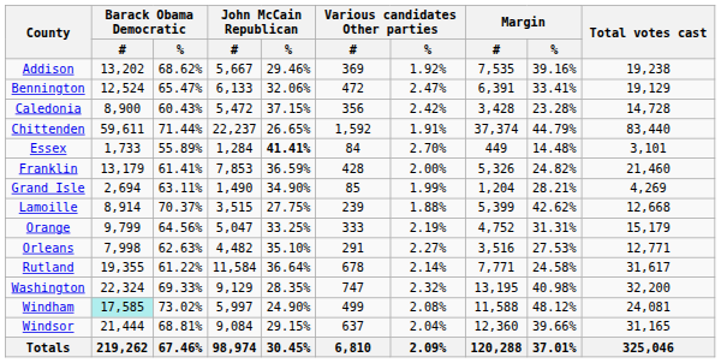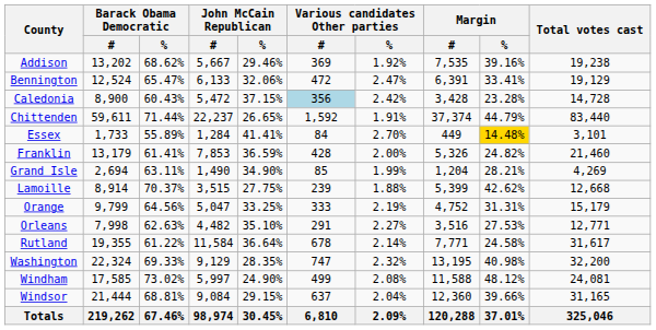Caledonia | Various candidates Other parties / #: no background -> lightblue background
Essex | John McCain Republican / %: bold -> normal
Essex | Margin / %: no background -> gold background
Windham | Barack Obama Democratic / #: paleturquoise background -> no background
